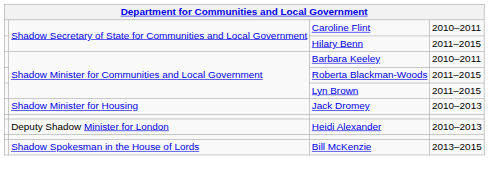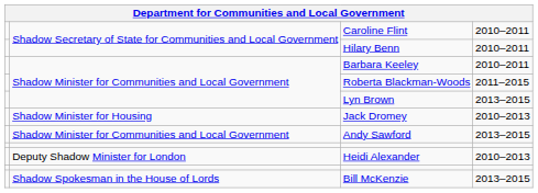Hilary Benn | column 4: 2011–2015 -> 2010–2011
Lyn Brown | column 4: 2011–2015 -> 2013–2015
+ row: Shadow Minister for Communities and Local Government | Andy Sawford | 2013–2015
